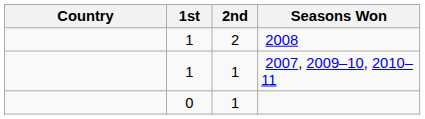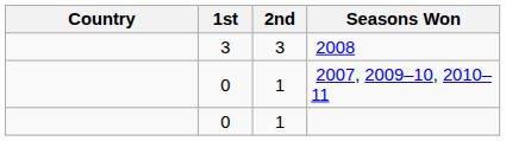row 2 | 1st: 1 -> 3
row 2 | 2nd: 2 -> 3
row 3 | 1st: 1 -> 0
